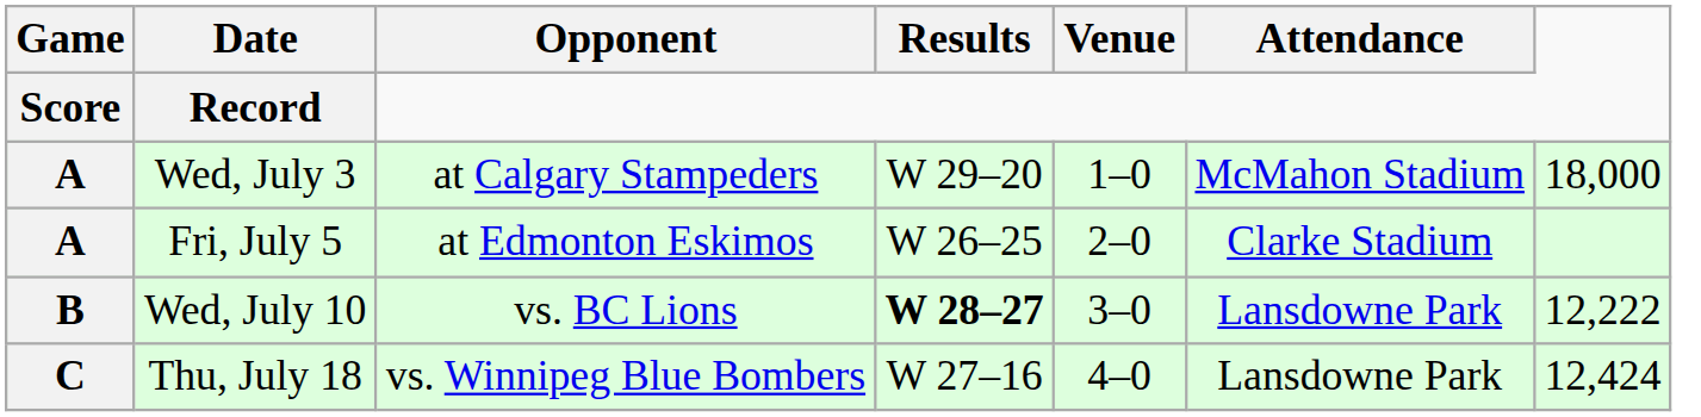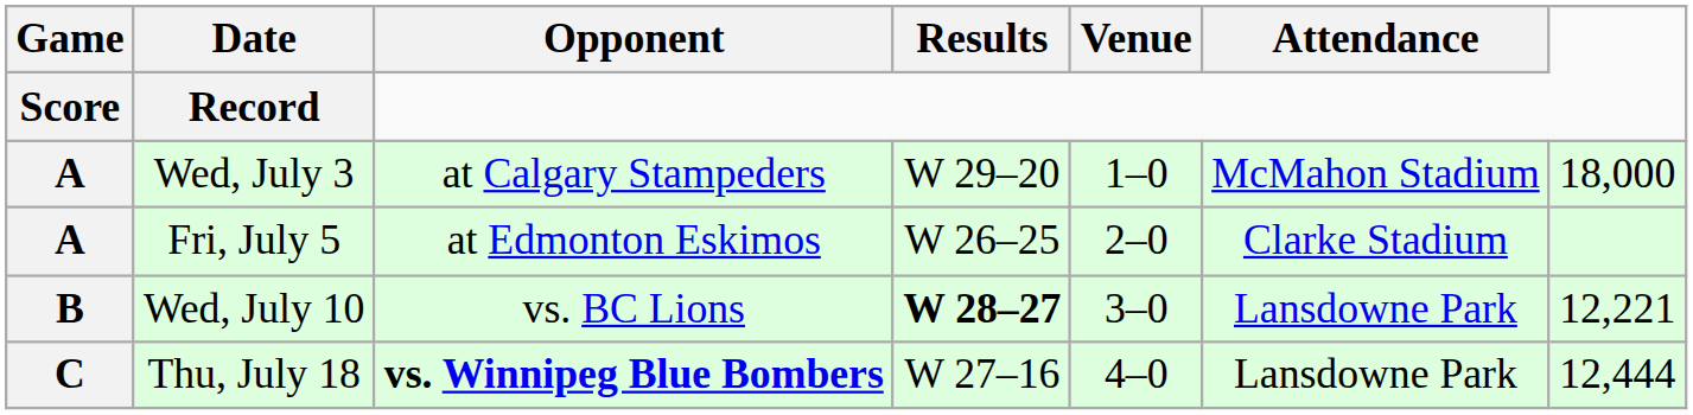Wed, July 10 | column 7: 12,222 -> 12,221
Thu, July 18 | Opponent: normal -> bold
Thu, July 18 | column 7: 12,424 -> 12,444
